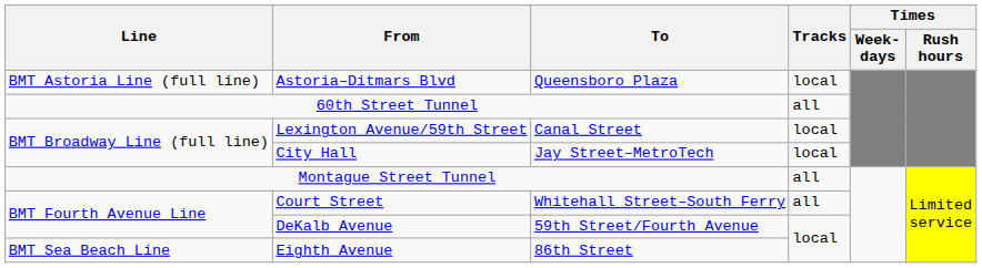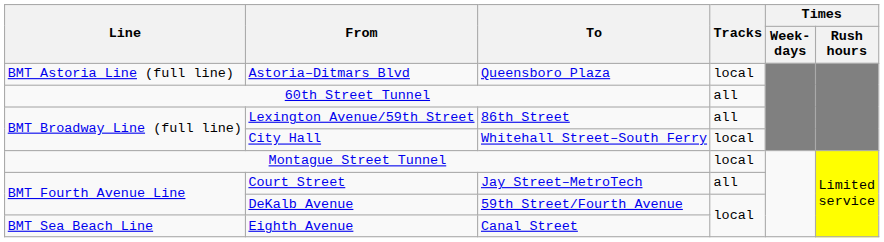Lexington Avenue/59th Street | To: Canal Street -> 86th Street
Lexington Avenue/59th Street | Tracks: local -> all
City Hall | To: Jay Street–MetroTech -> Whitehall Street–South Ferry
Montague Street Tunnel | Tracks: all -> local
Court Street | To: Whitehall Street–South Ferry -> Jay Street–MetroTech
Eighth Avenue | To: 86th Street -> Canal Street
